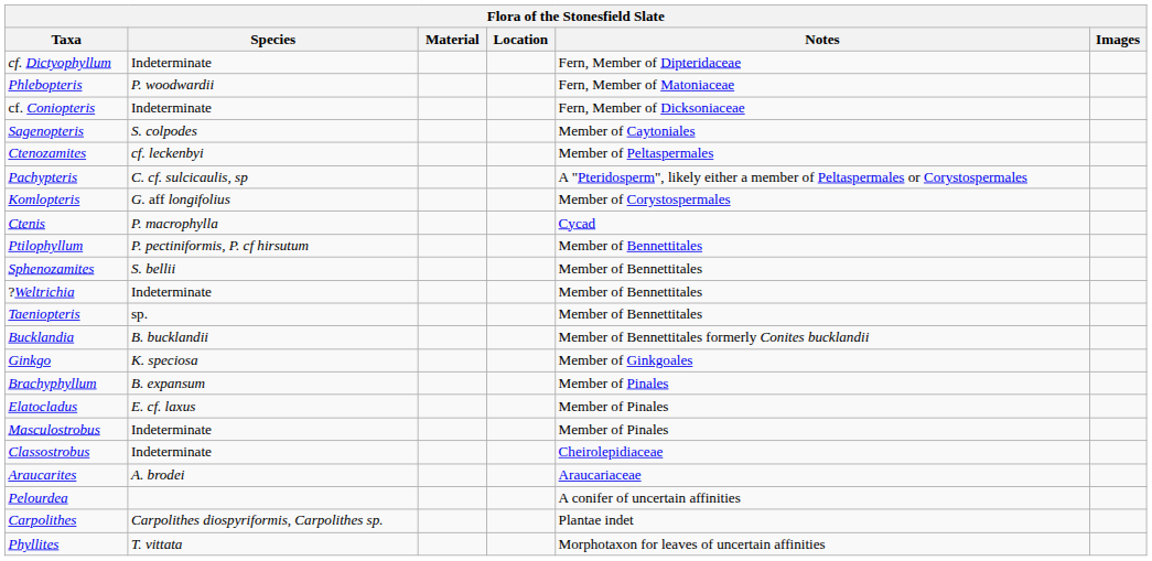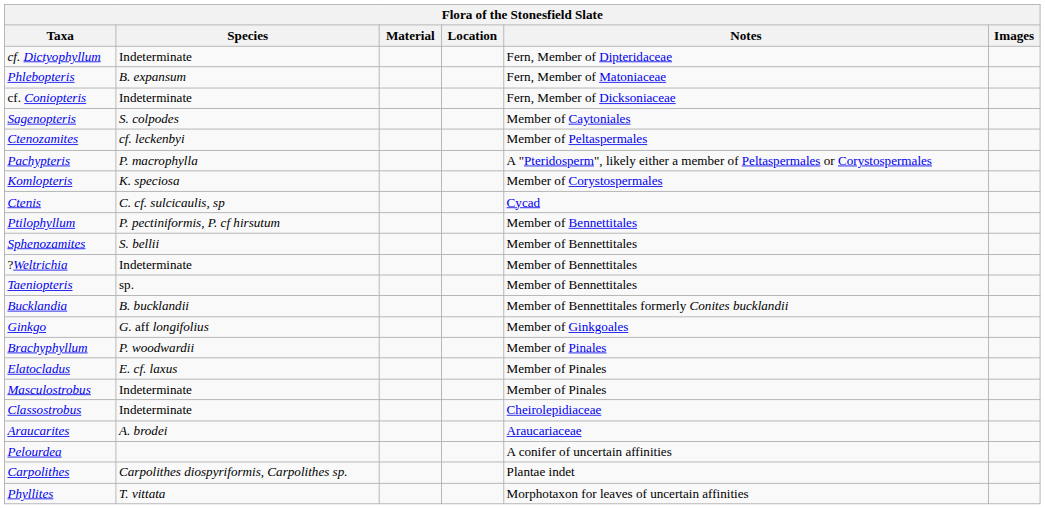Phlebopteris | Species: P. woodwardii -> B. expansum
Pachypteris | Species: C. cf. sulcicaulis, sp -> P. macrophylla
Komlopteris | Species: G. aff longifolius -> K. speciosa
Ctenis | Species: P. macrophylla -> C. cf. sulcicaulis, sp
Ginkgo | Species: K. speciosa -> G. aff longifolius
Brachyphyllum | Species: B. expansum -> P. woodwardii
